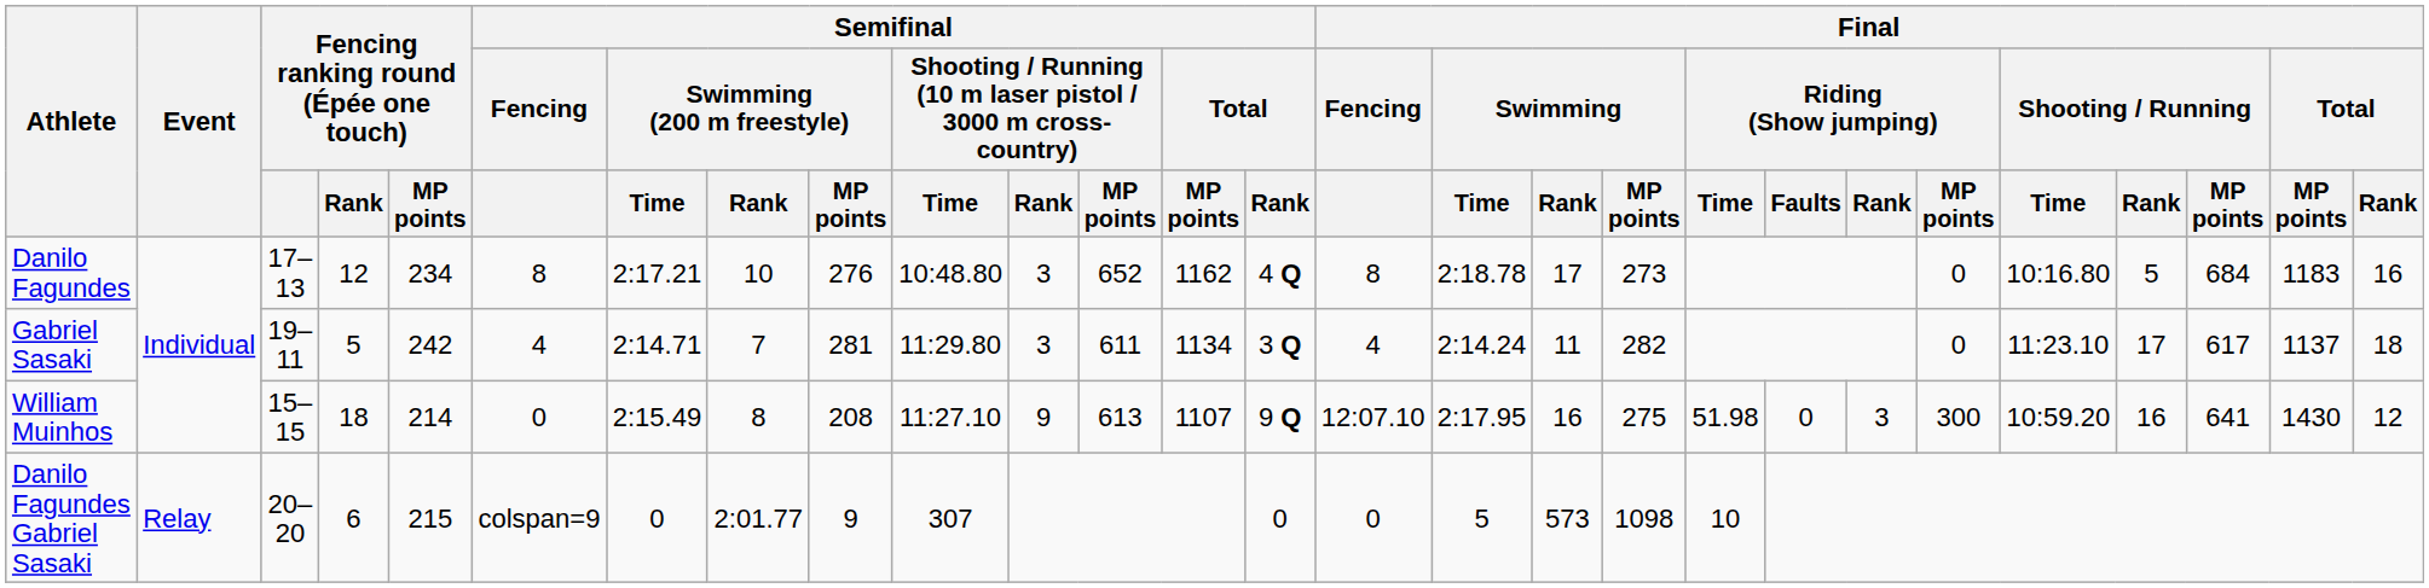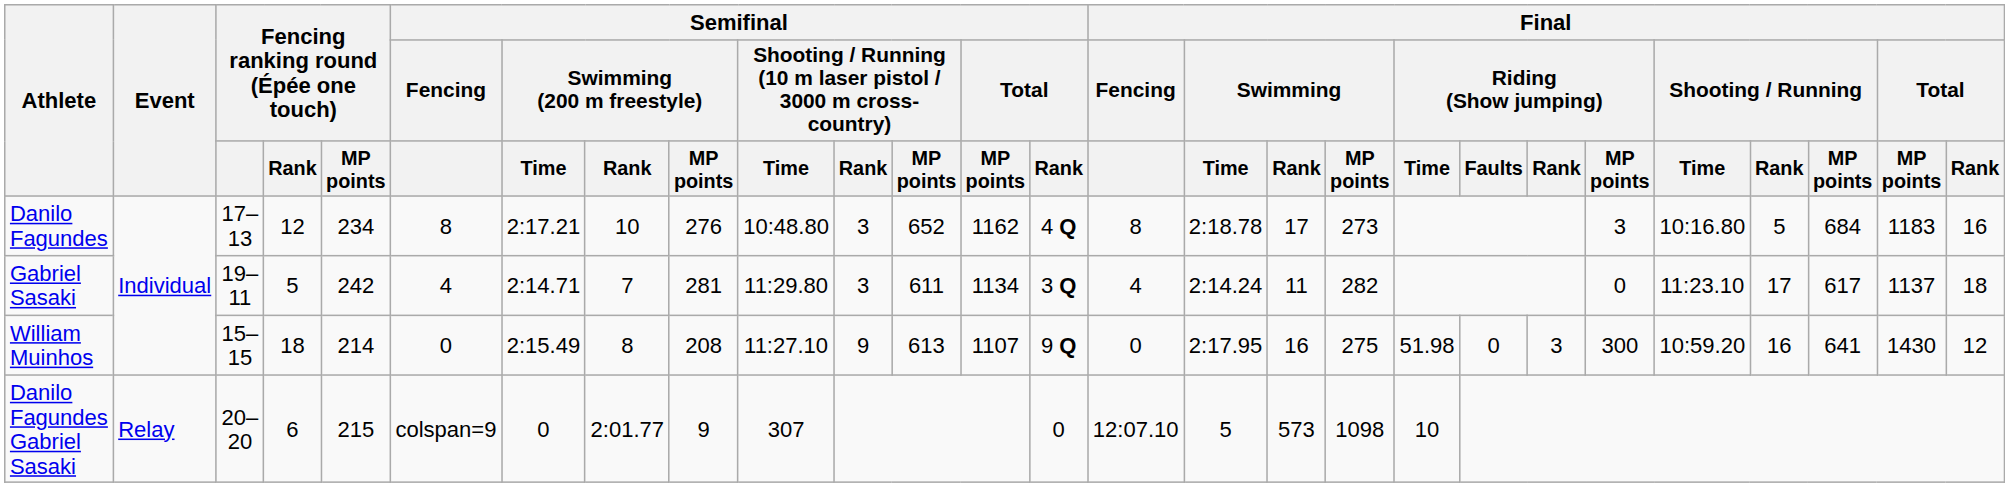Danilo Fagundes | Final / Riding (Show jumping) / MP points: 0 -> 3
William Muinhos | Final / Fencing: 12:07.10 -> 0
Danilo Fagundes Gabriel Sasaki | Final / Fencing: 0 -> 12:07.10
